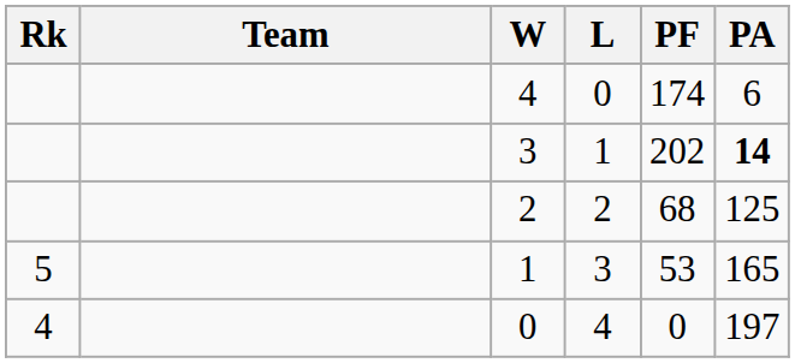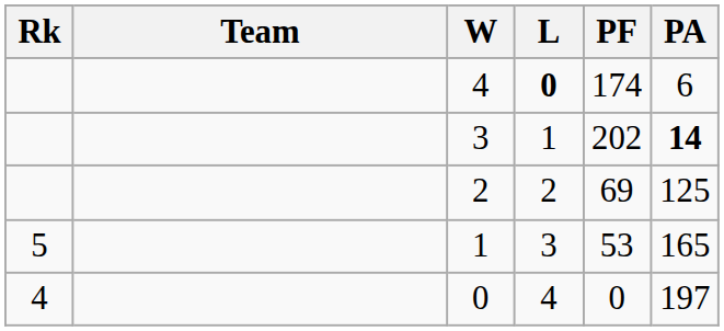row 2 | L: normal -> bold
row 4 | PF: 68 -> 69
